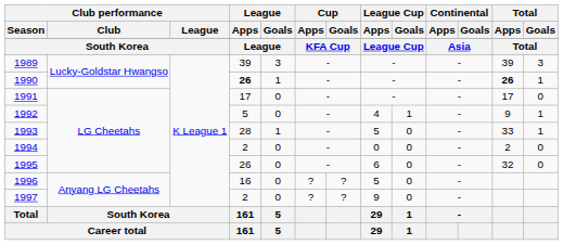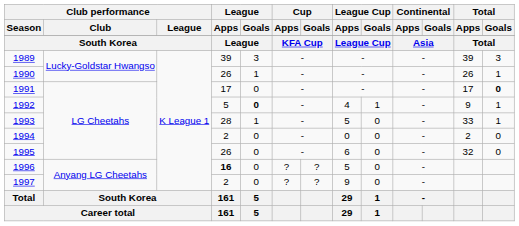1990 | League / Apps: bold -> normal
1990 | Total / Apps: bold -> normal
1991 | Total / Goals: normal -> bold
1992 | League / Goals: normal -> bold
1996 | League / Apps: normal -> bold
